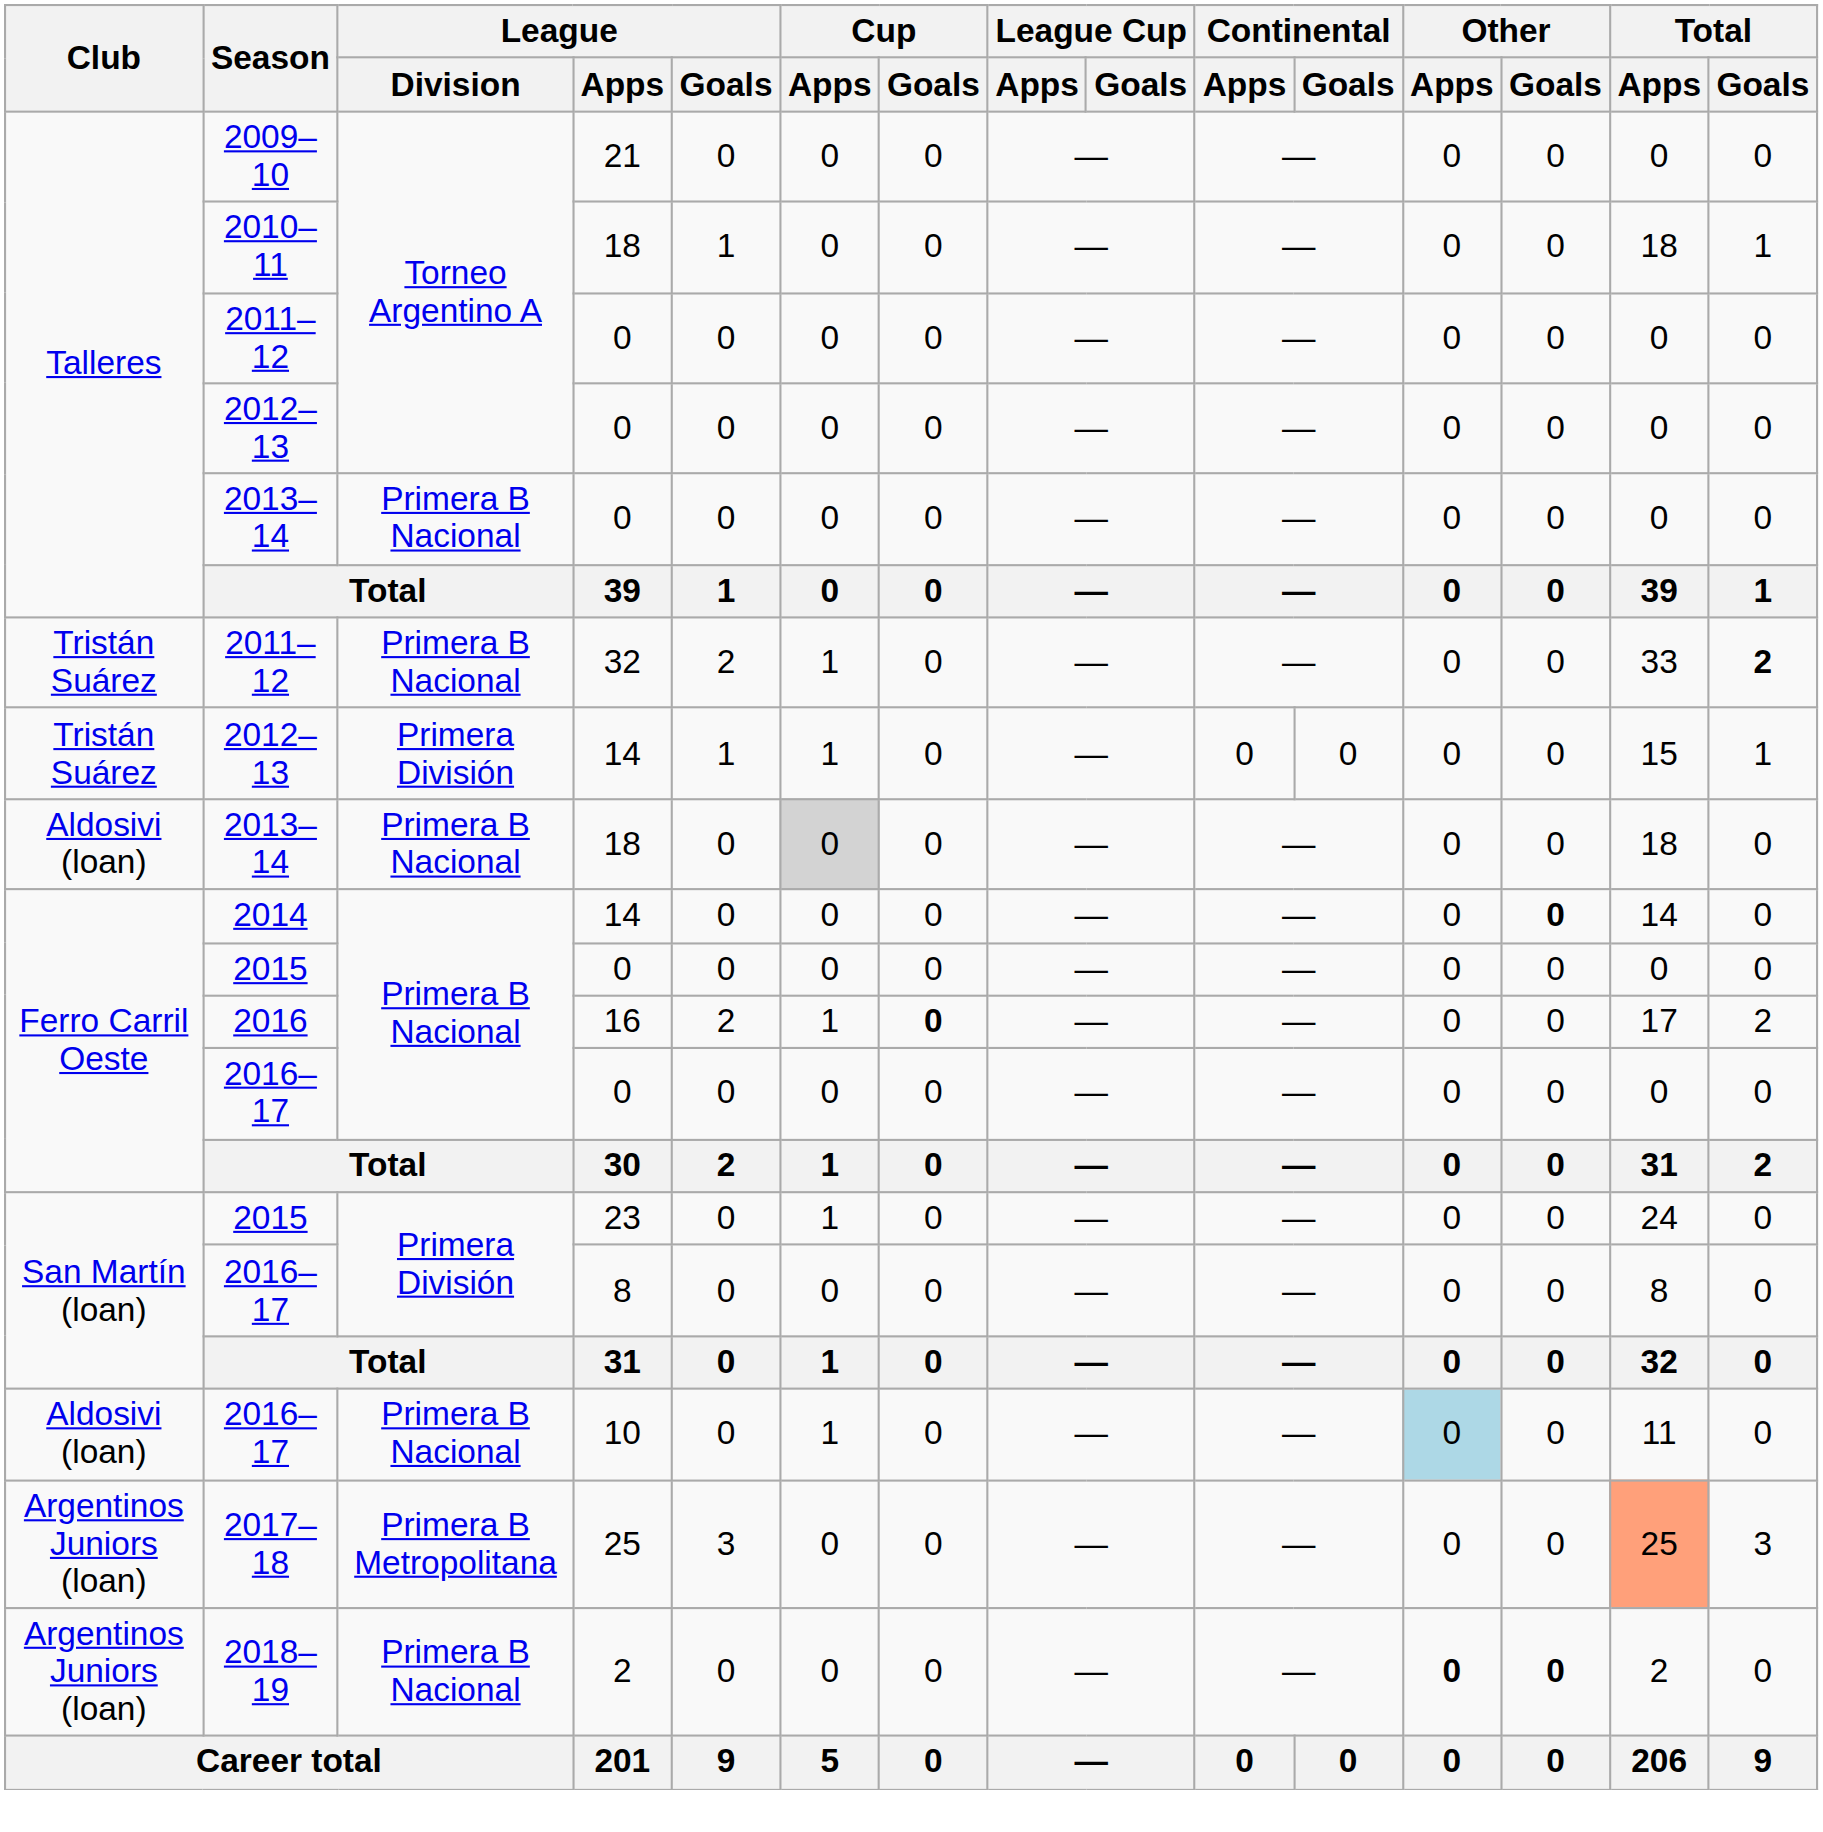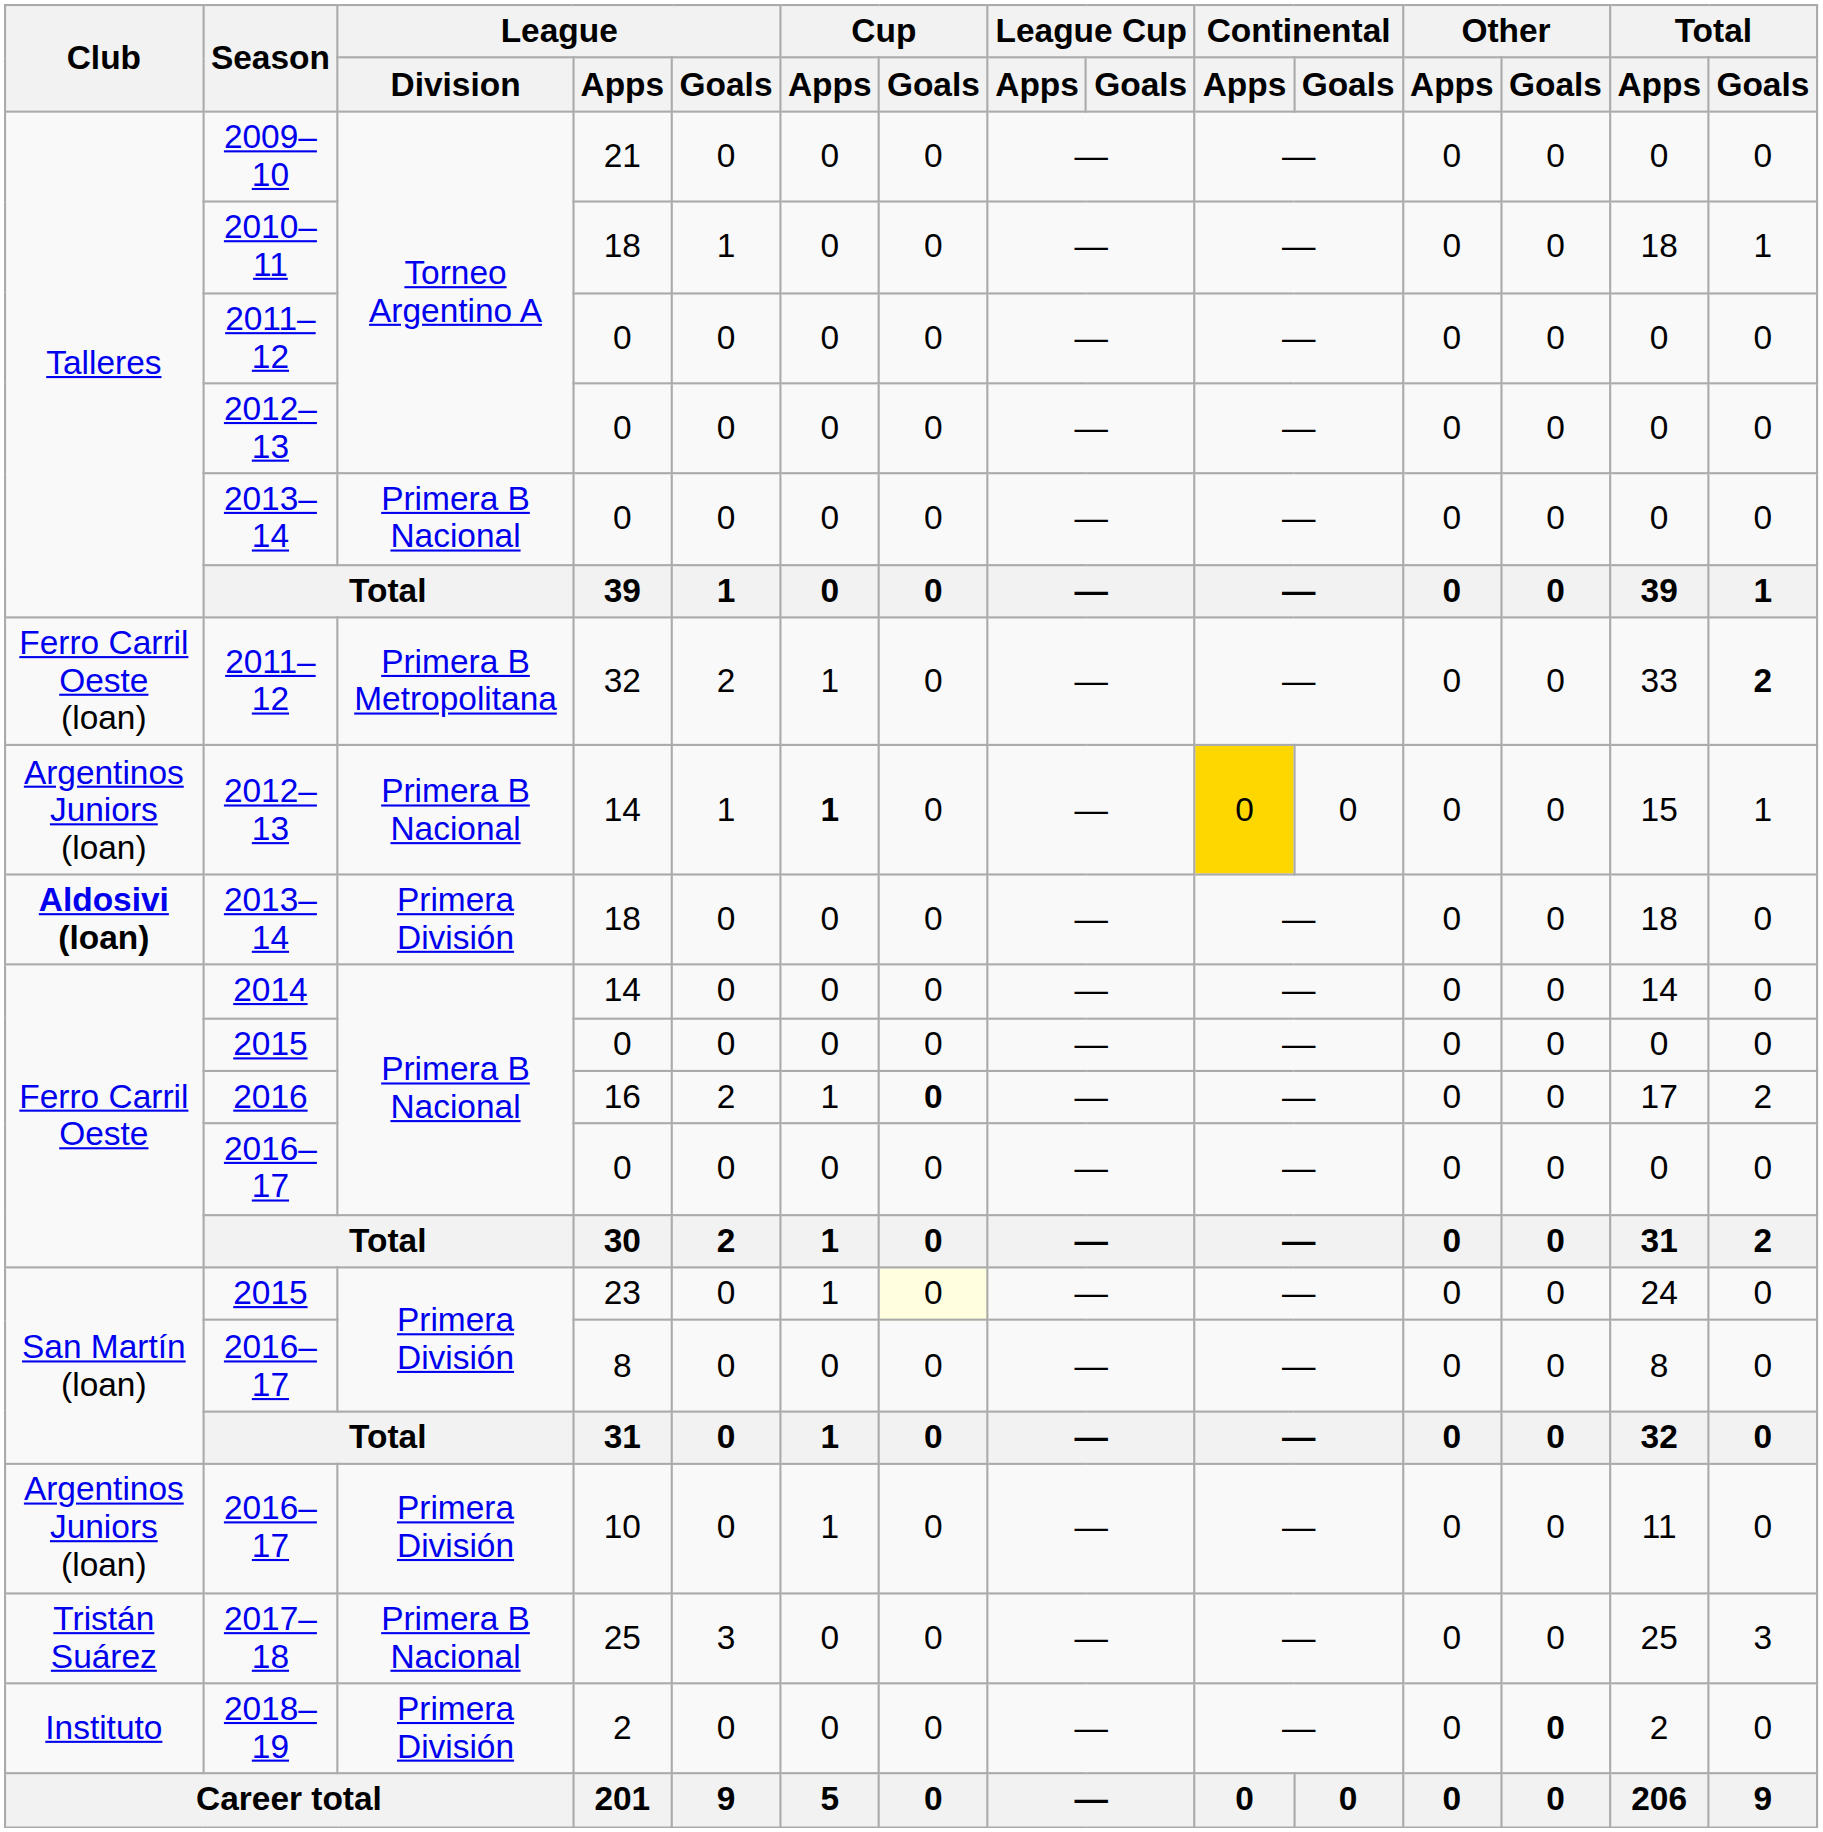2011–12 / 32 | Club: Tristán Suárez -> Ferro Carril Oeste (loan)
2011–12 / 32 | League / Division: Primera B Nacional -> Primera B Metropolitana
2012–13 / 14 | Club: Tristán Suárez -> Argentinos Juniors (loan)
2012–13 / 14 | League / Division: Primera División -> Primera B Nacional
2012–13 / 14 | Cup / Apps: normal -> bold
2012–13 / 14 | Continental / Apps: no background -> gold background
2013–14 / 18 | Club: normal -> bold
2013–14 / 18 | League / Division: Primera B Nacional -> Primera División
2013–14 / 18 | Cup / Apps: lightgrey background -> no background
2014 | Other / Goals: bold -> normal
2015 / 23 | Cup / Goals: no background -> lightyellow background
2016–17 / 10 | Club: Aldosivi (loan) -> Argentinos Juniors (loan)
2016–17 / 10 | League / Division: Primera B Nacional -> Primera División
2016–17 / 10 | Other / Apps: lightblue background -> no background
2017–18 | Club: Argentinos Juniors (loan) -> Tristán Suárez
2017–18 | League / Division: Primera B Metropolitana -> Primera B Nacional
2017–18 | Total / Apps: lightsalmon background -> no background
2018–19 | Club: Argentinos Juniors (loan) -> Instituto
2018–19 | League / Division: Primera B Nacional -> Primera División
2018–19 | Other / Apps: bold -> normal
